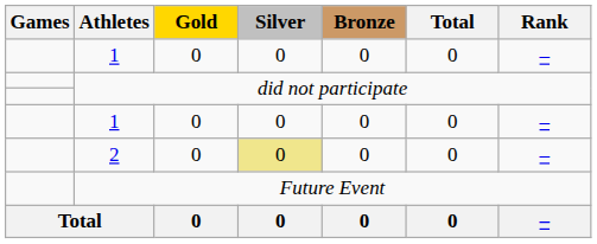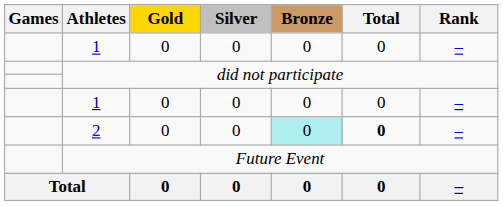2 | Silver: khaki background -> no background
2 | Bronze: no background -> paleturquoise background
2 | Total: normal -> bold
